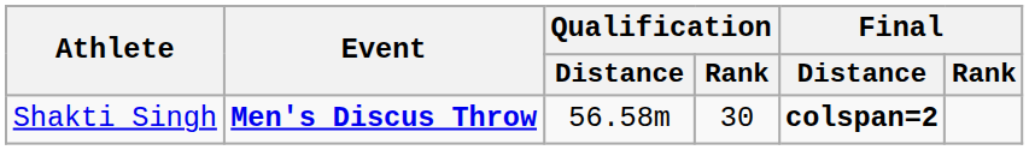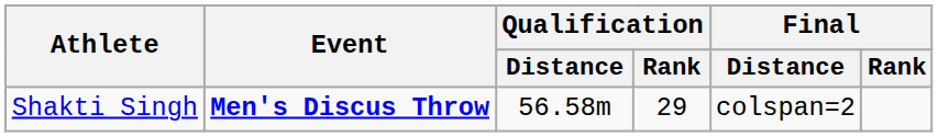Shakti Singh | Qualification / Rank: 30 -> 29
Shakti Singh | Final / Distance: bold -> normal
